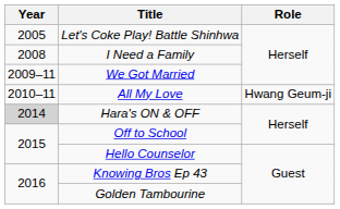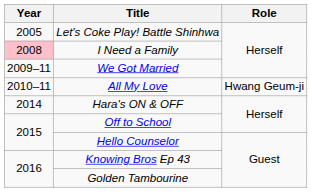I Need a Family | Year: no background -> pink background
Hara's ON & OFF | Year: lightgrey background -> no background
